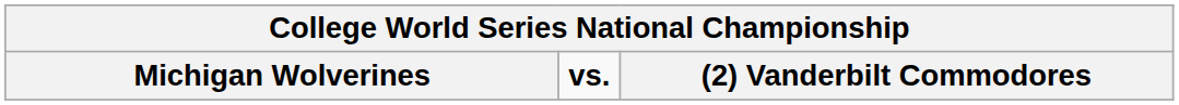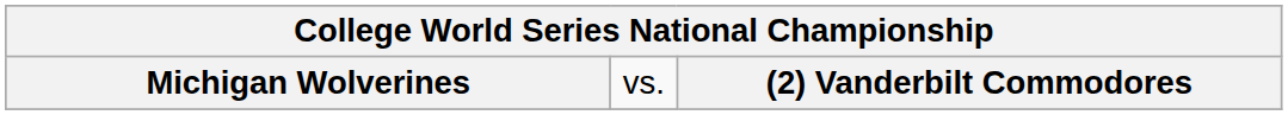Michigan Wolverines | column 2: bold -> normal
